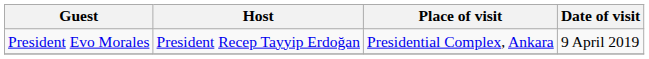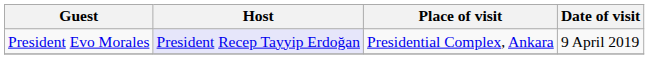President Evo Morales | Host: no background -> lavender background
